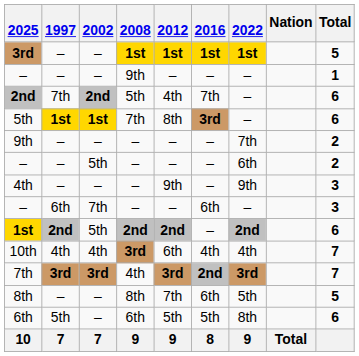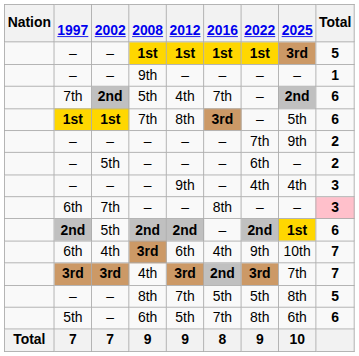columns swapped: Nation <-> 2025
row 8 | 2022: 9th -> 4th
row 9 | 2016: 6th -> 8th
row 9 | Total: no background -> pink background
row 11 | 1997: 4th -> 6th
row 11 | 2022: 4th -> 9th
row 13 | 2016: 6th -> 5th
row 14 | 2016: 5th -> 7th
